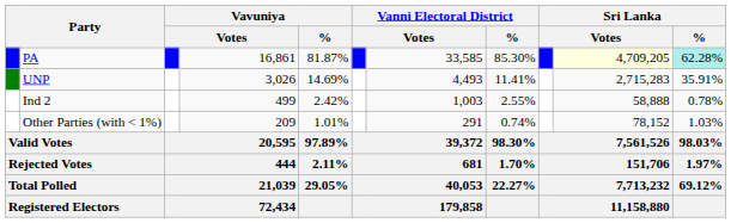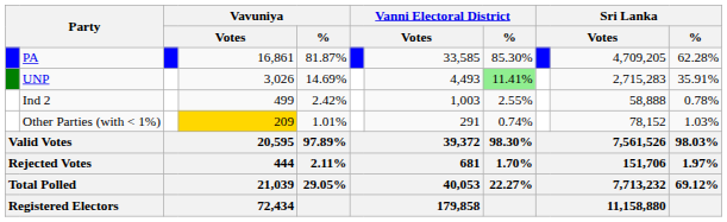PA | column 10: lightyellow background -> no background
PA | Sri Lanka / %: paleturquoise background -> no background
UNP | Vanni Electoral District / %: no background -> lightgreen background
Other Parties (with < 1%) | column 4: no background -> gold background
